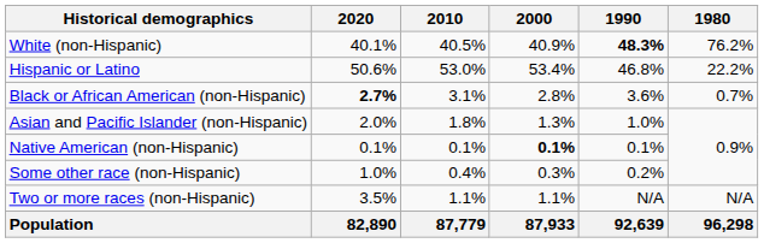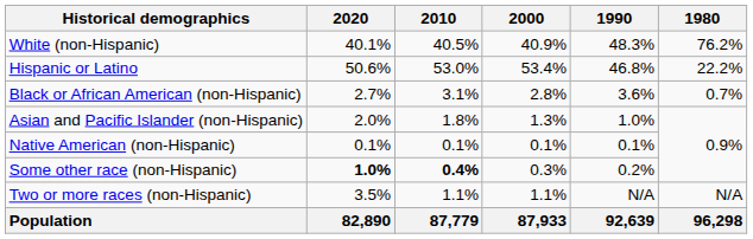White (non-Hispanic) | 1990: bold -> normal
Black or African American (non-Hispanic) | 2020: bold -> normal
Native American (non-Hispanic) | 2000: bold -> normal
Some other race (non-Hispanic) | 2020: normal -> bold
Some other race (non-Hispanic) | 2010: normal -> bold
